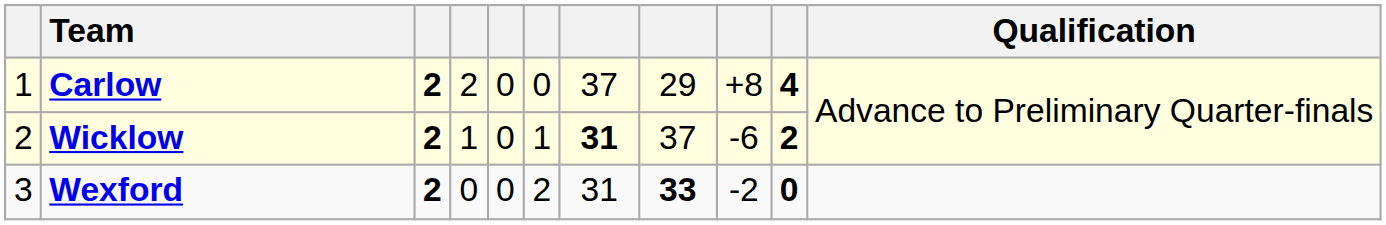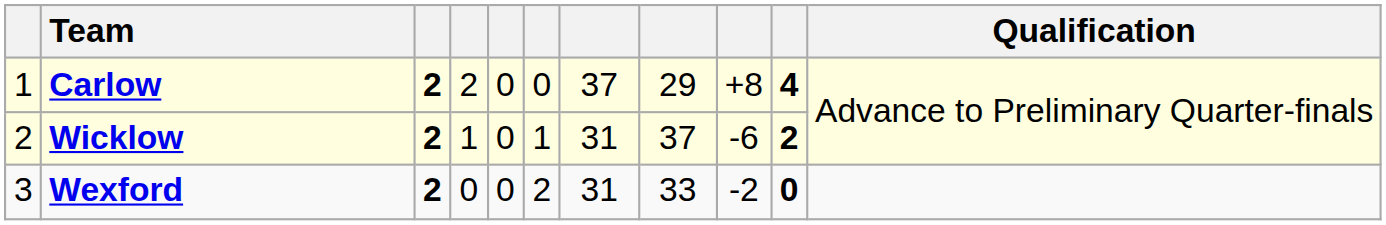Wicklow | column 7: bold -> normal
Wexford | column 8: bold -> normal
